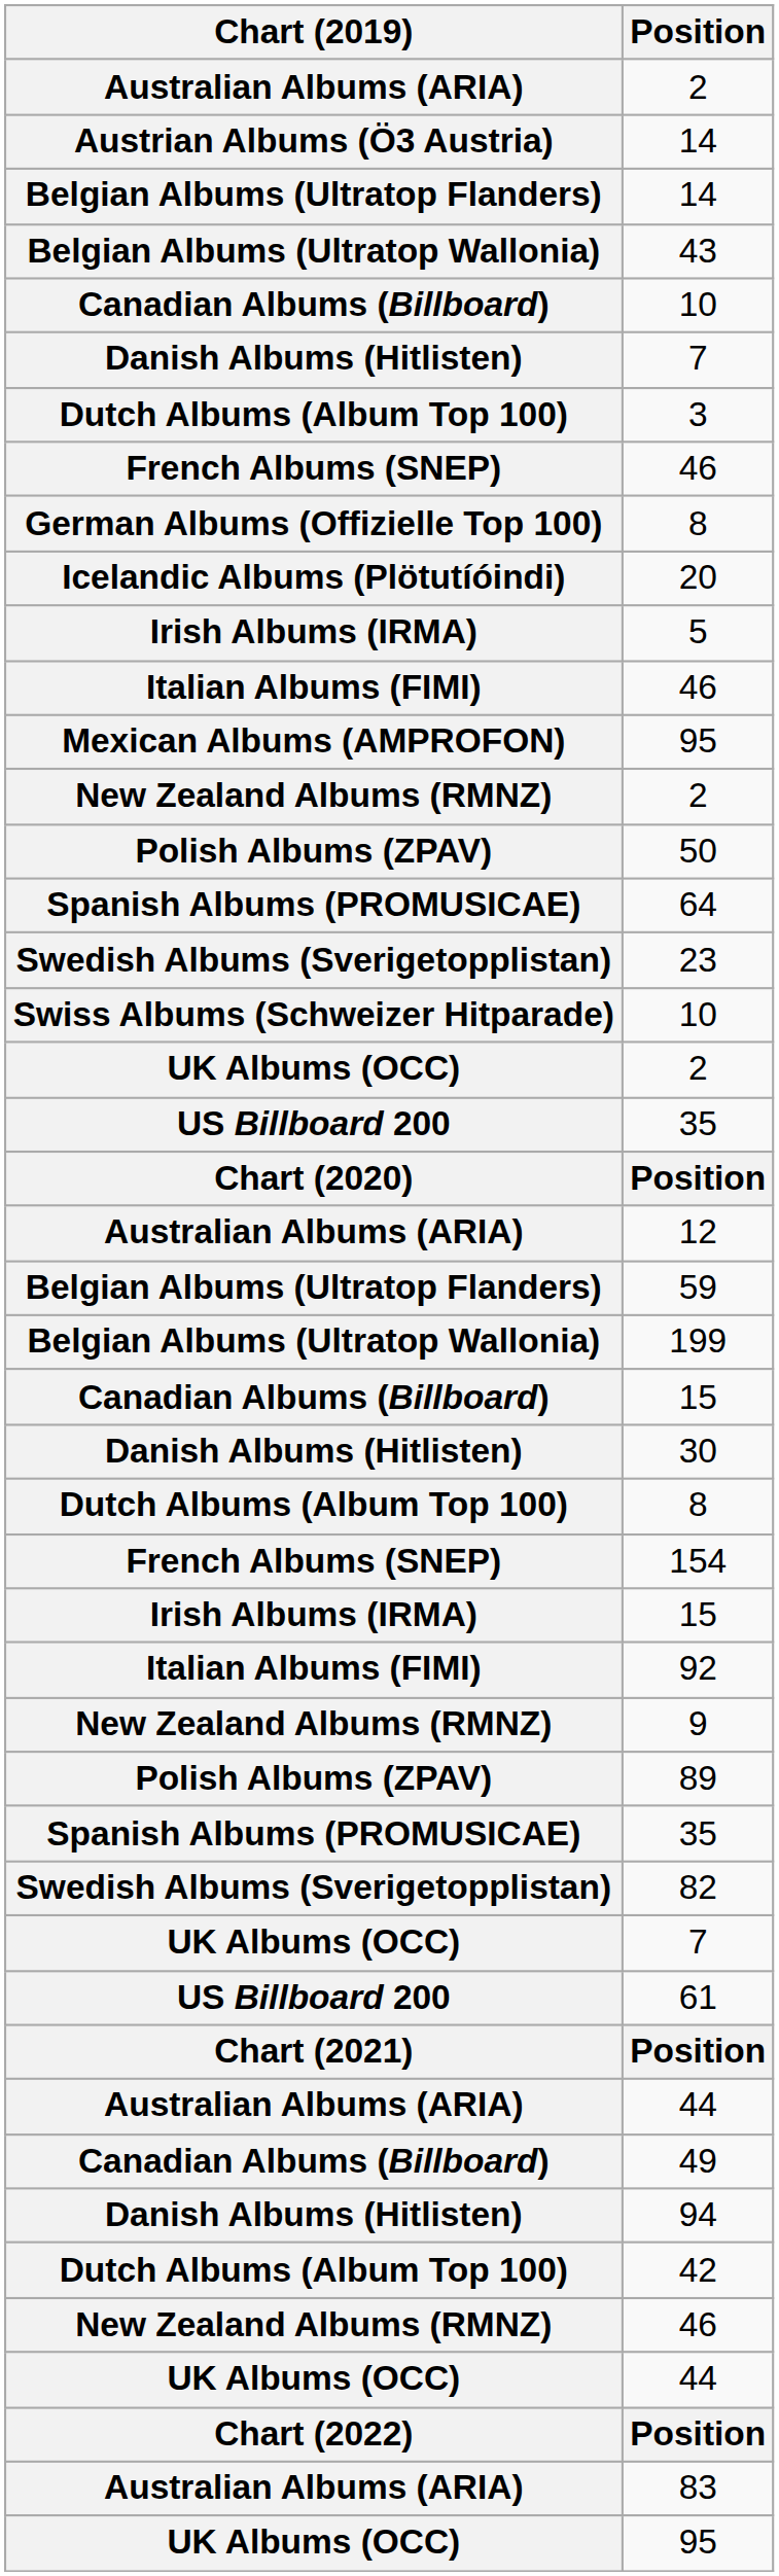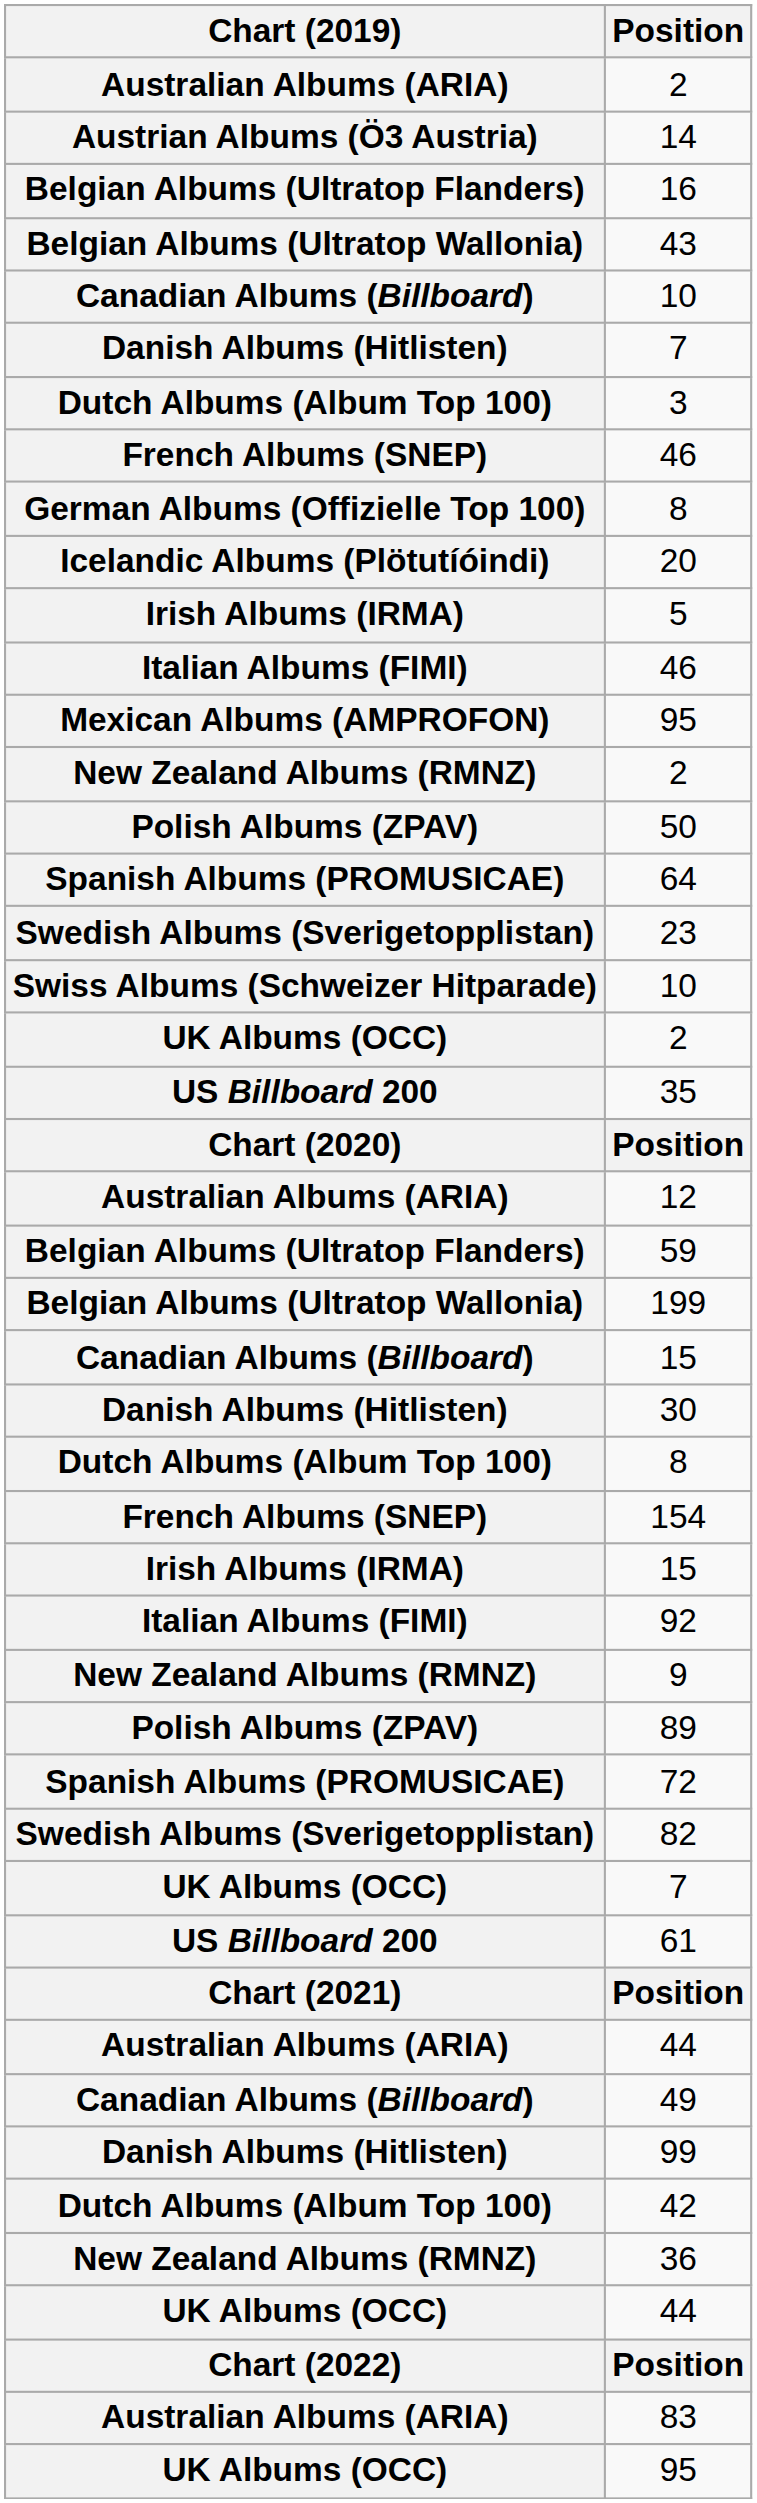row 4 | Position: 14 -> 16
row 34 | Position: 35 -> 72
row 41 | Position: 94 -> 99
row 43 | Position: 46 -> 36
